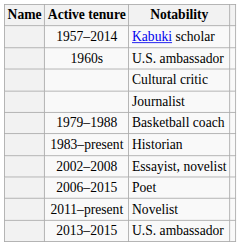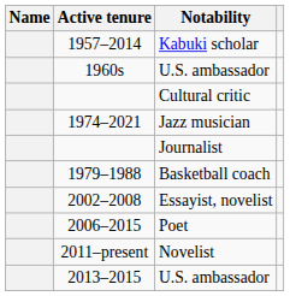+ row: 1974–2021 | Jazz musician
- row: 1983–present | Historian
